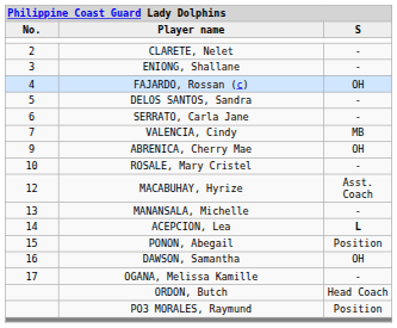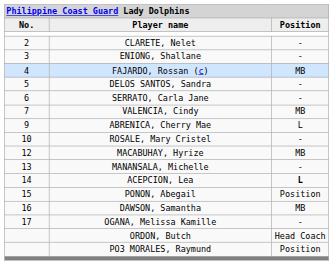Player name | column 3: S -> Position
FAJARDO, Rossan (c) | column 3: OH -> MB
ABRENICA, Cherry Mae | column 3: OH -> L
MACABUHAY, Hyrize | column 3: Asst. Coach -> MB
DAWSON, Samantha | column 3: OH -> MB
